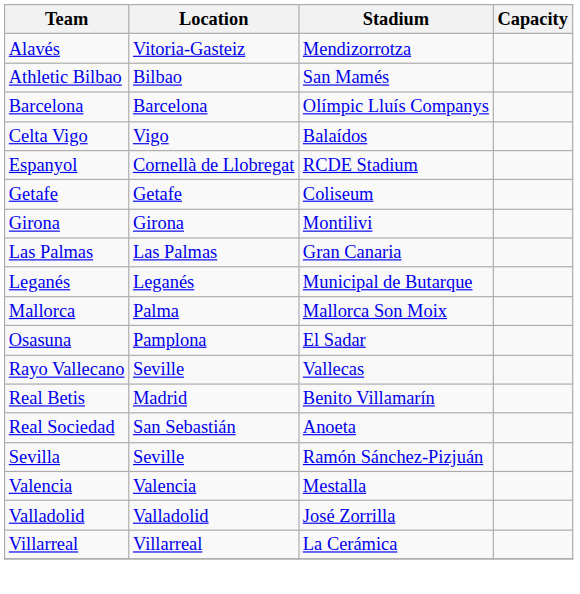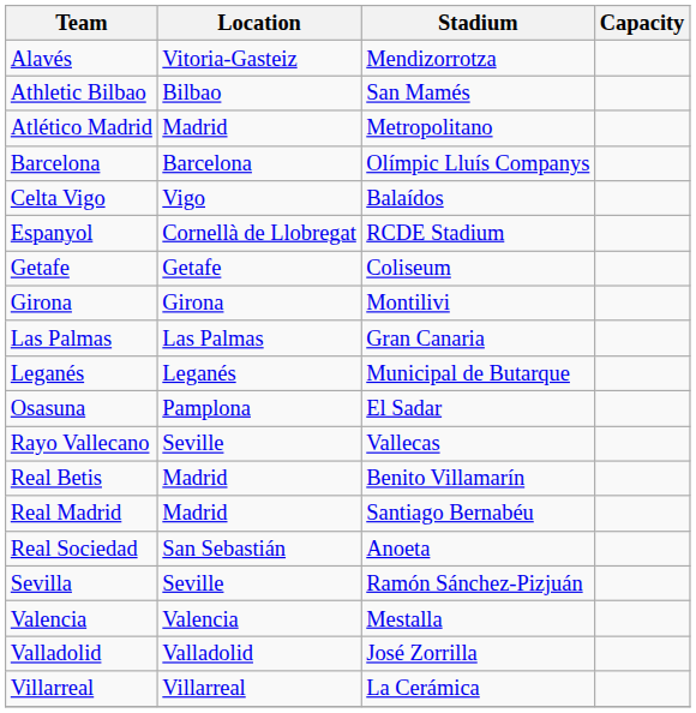+ row: Atlético Madrid | Madrid | Metropolitano
- row: Mallorca | Palma | Mallorca Son Moix
+ row: Real Madrid | Madrid | Santiago Bernabéu
